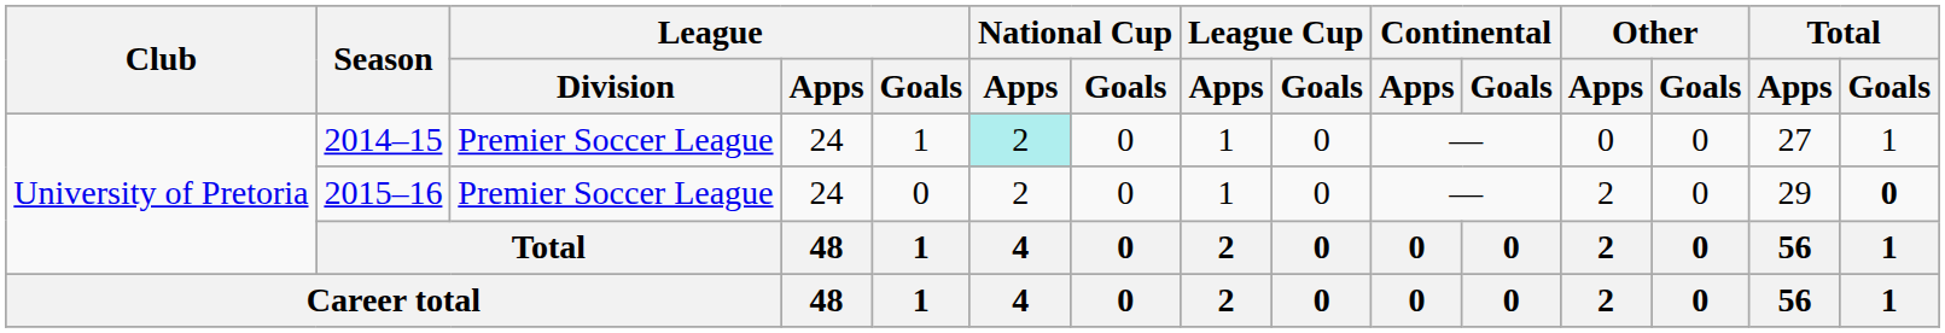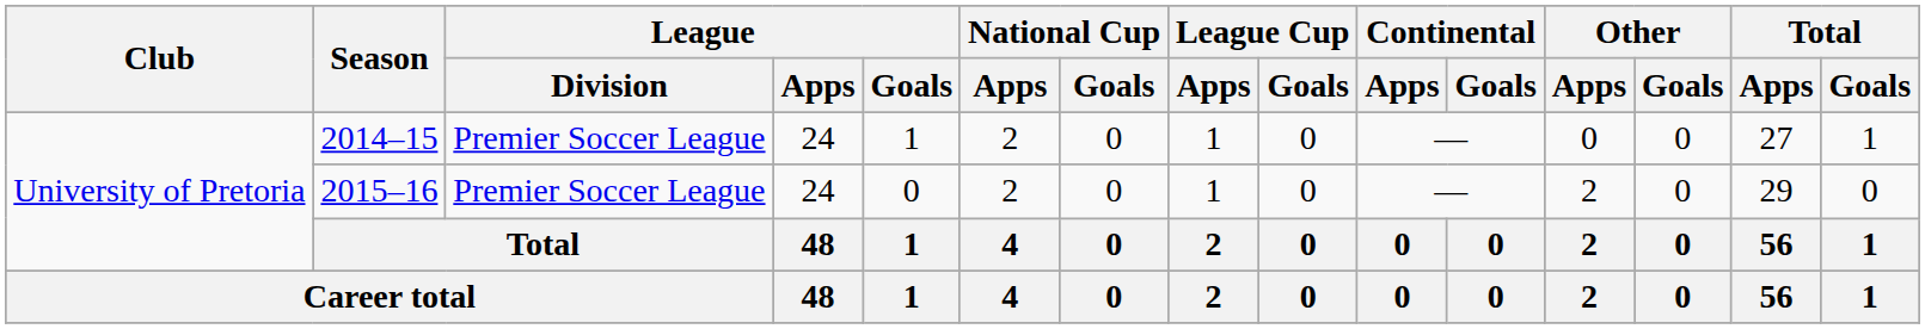2014–15 | National Cup / Apps: paleturquoise background -> no background
2015–16 | Total / Goals: bold -> normal
